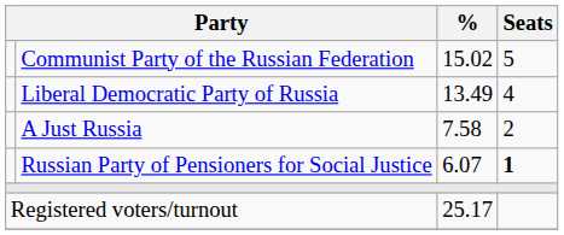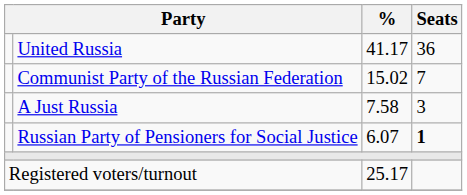+ row: United Russia | 41.17 | 36
Communist Party of the Russian Federation | Seats: 5 -> 7
- row: Liberal Democratic Party of Russia | 13.49 | 4
A Just Russia | Seats: 2 -> 3
